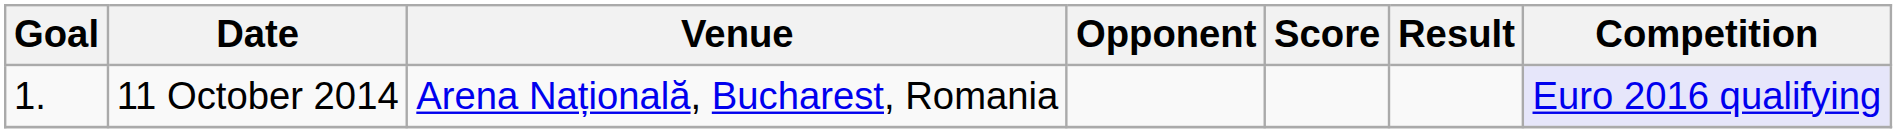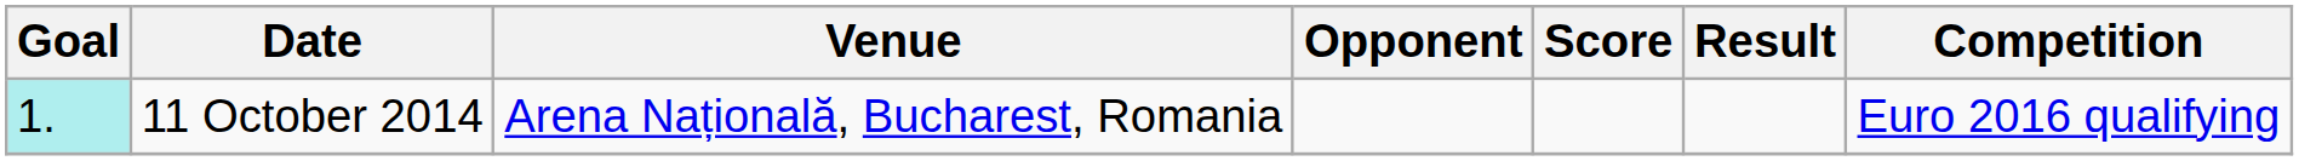11 October 2014 | Goal: no background -> paleturquoise background
11 October 2014 | Competition: lavender background -> no background
